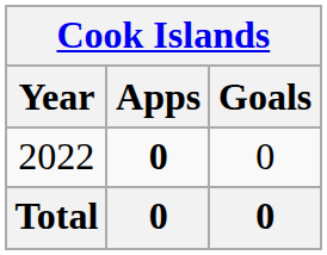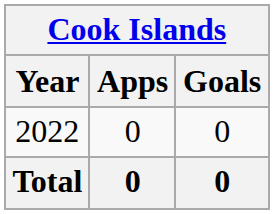2022 | Apps: bold -> normal
